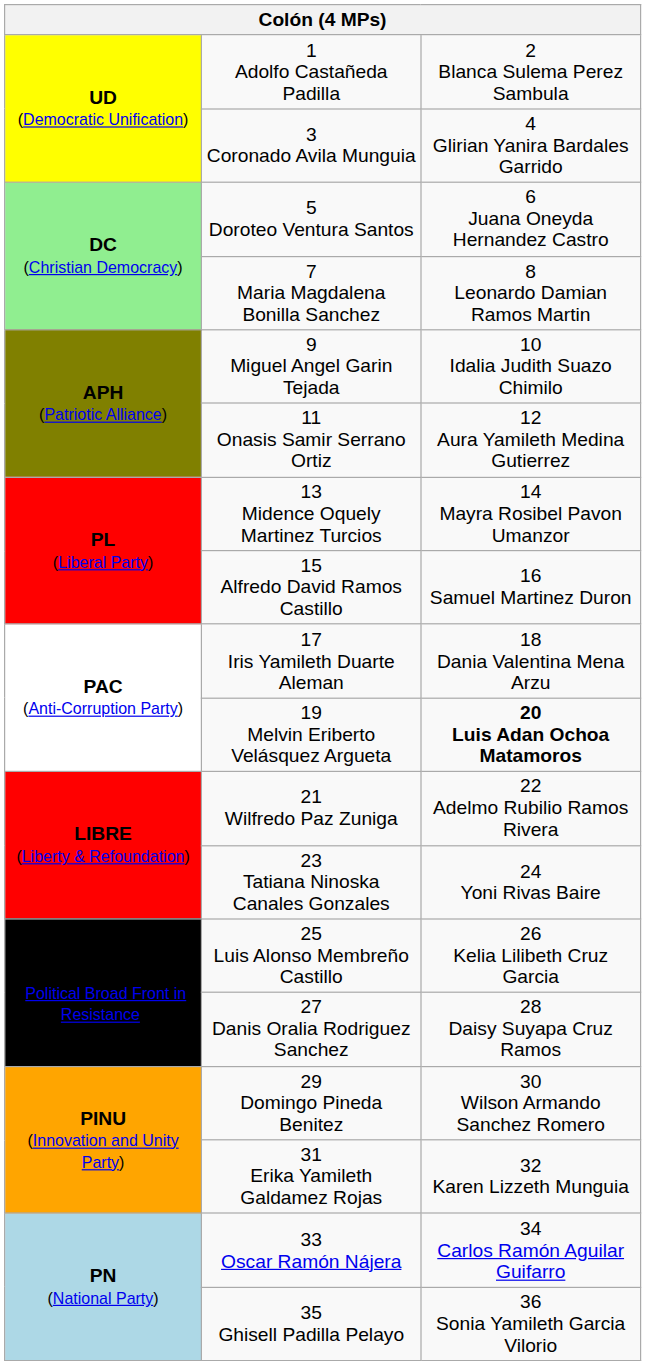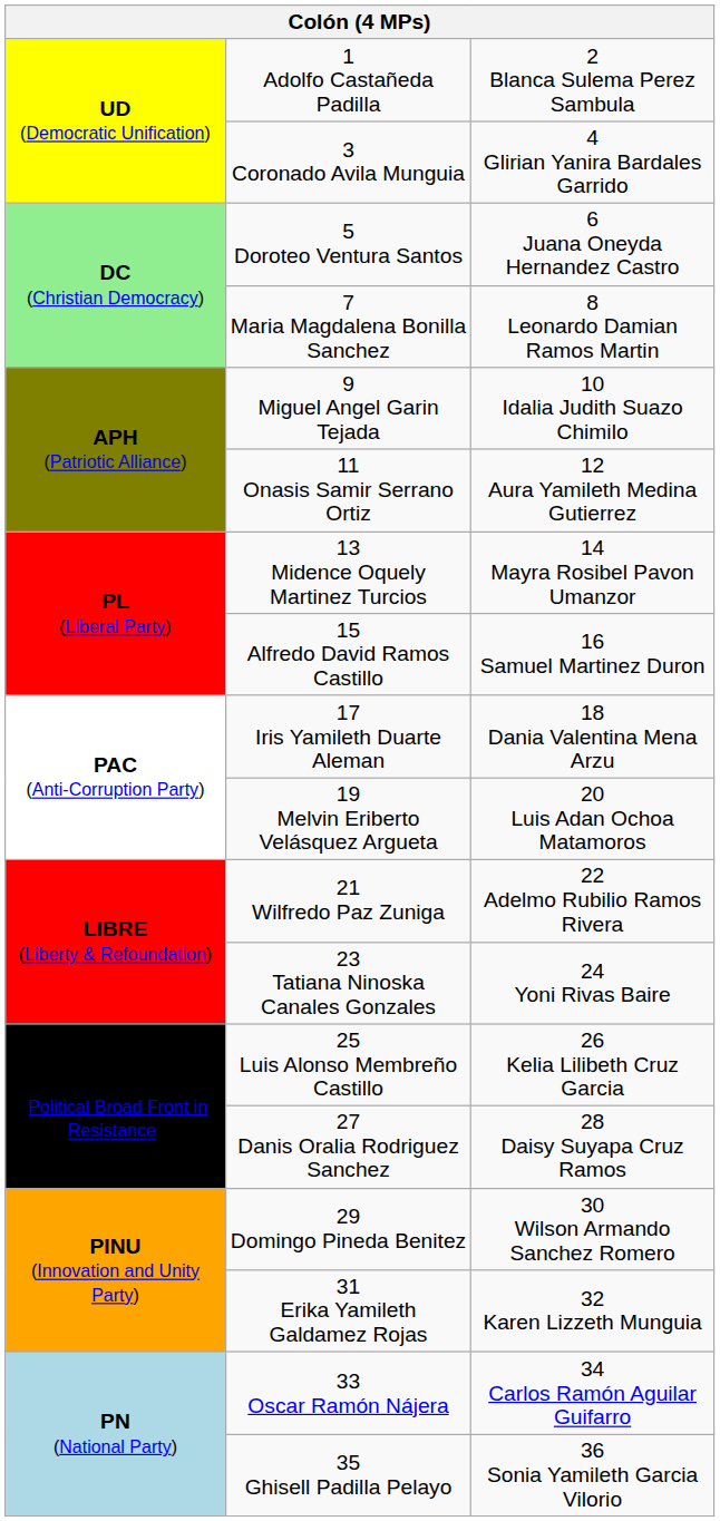19 Melvin Eriberto Velásquez Argueta | column 3: bold -> normal
